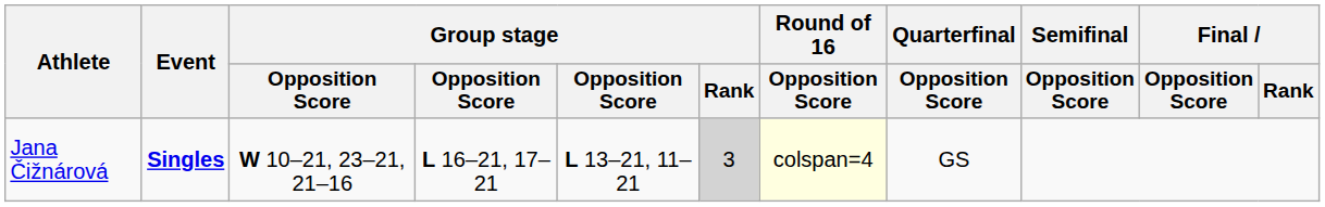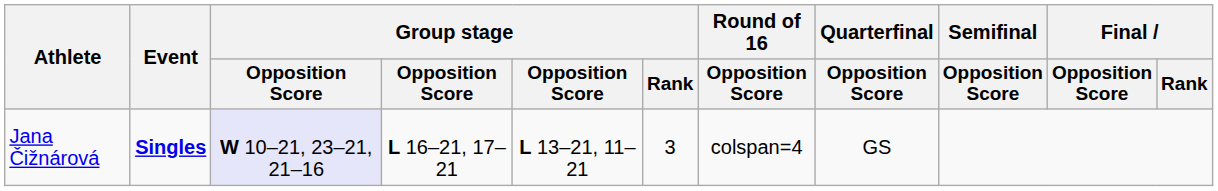Jana Čižnárová | column 3: no background -> lavender background
Jana Čižnárová | Group stage / Rank: lightgrey background -> no background
Jana Čižnárová | Round of 16 / Opposition Score: lightyellow background -> no background
